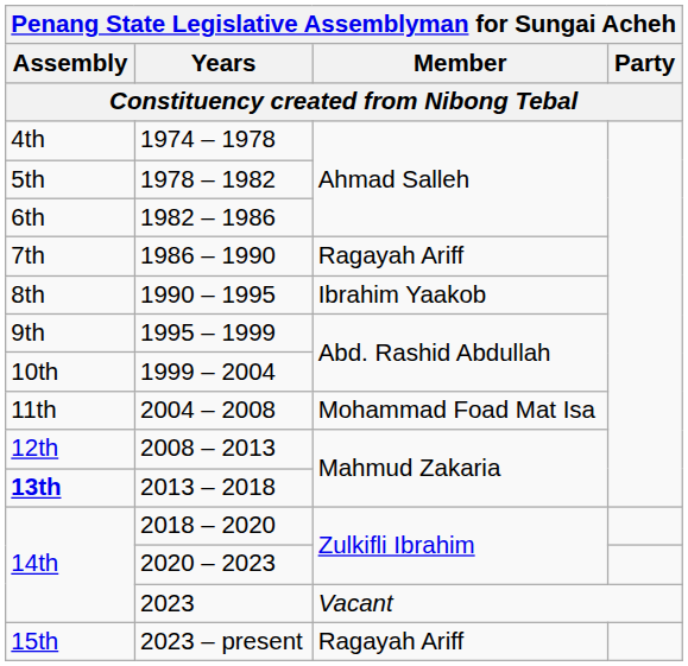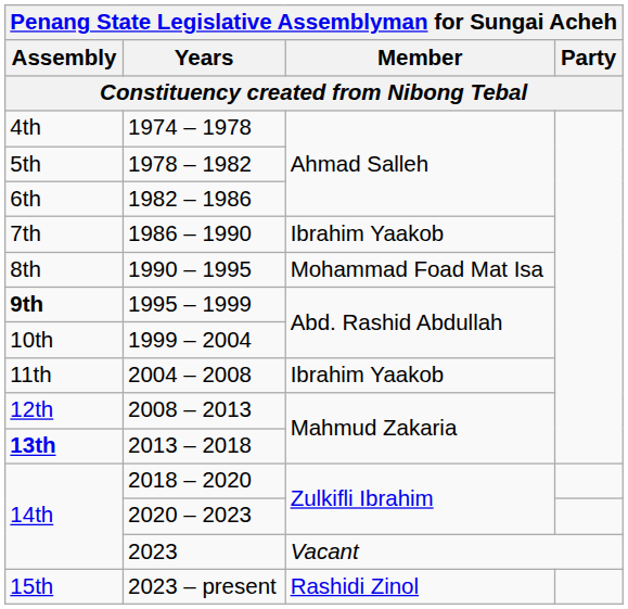1986 – 1990 | Member: Ragayah Ariff -> Ibrahim Yaakob
1990 – 1995 | Member: Ibrahim Yaakob -> Mohammad Foad Mat Isa
1995 – 1999 | Assembly: normal -> bold
2004 – 2008 | Member: Mohammad Foad Mat Isa -> Ibrahim Yaakob
2023 – present | Member: Ragayah Ariff -> Rashidi Zinol
